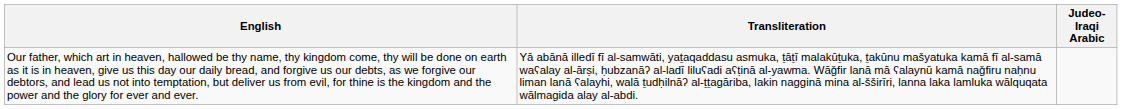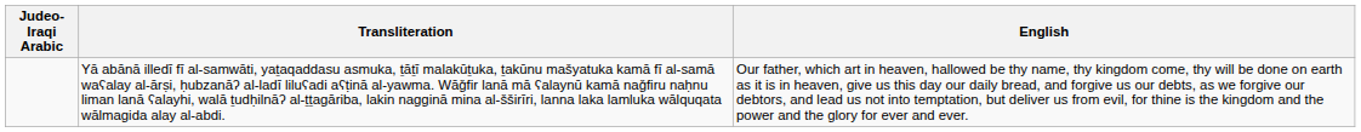columns swapped: Judeo-Iraqi Arabic <-> English
